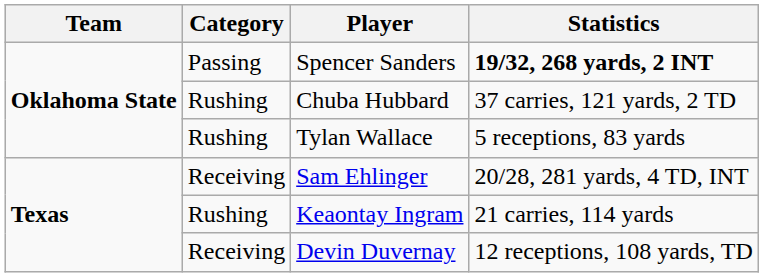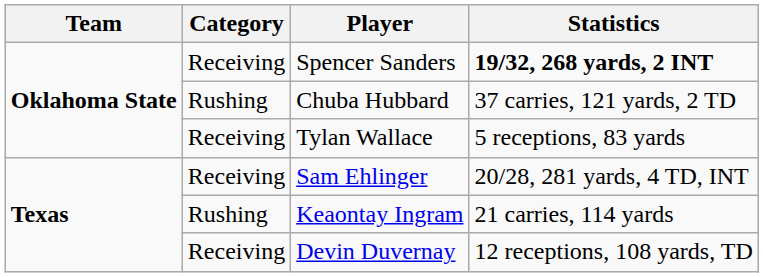Spencer Sanders | Category: Passing -> Receiving
Tylan Wallace | Category: Rushing -> Receiving
